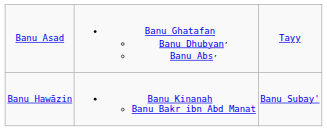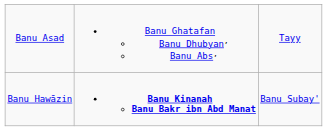Banu Hawāzin | column 2: normal -> bold
